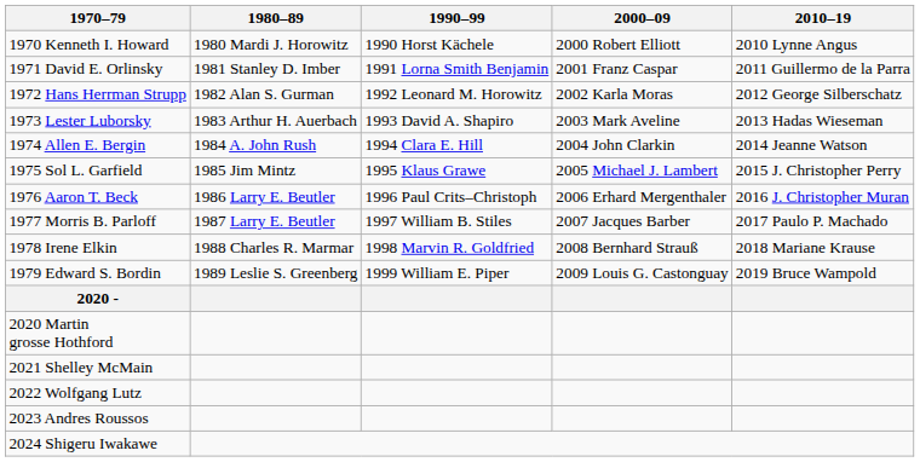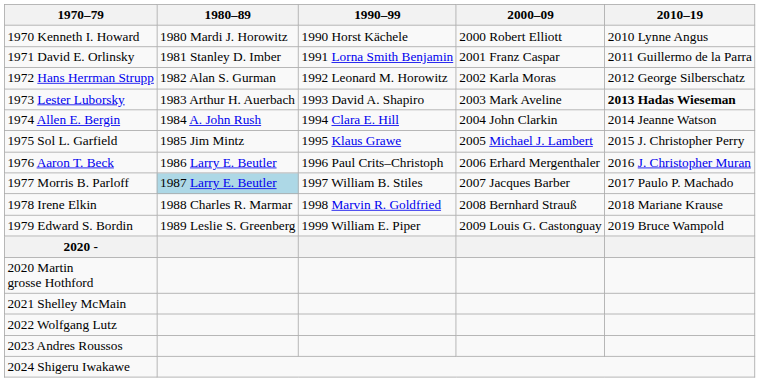1973 Lester Luborsky | 2010–19: normal -> bold
1977 Morris B. Parloff | 1980–89: no background -> lightblue background
